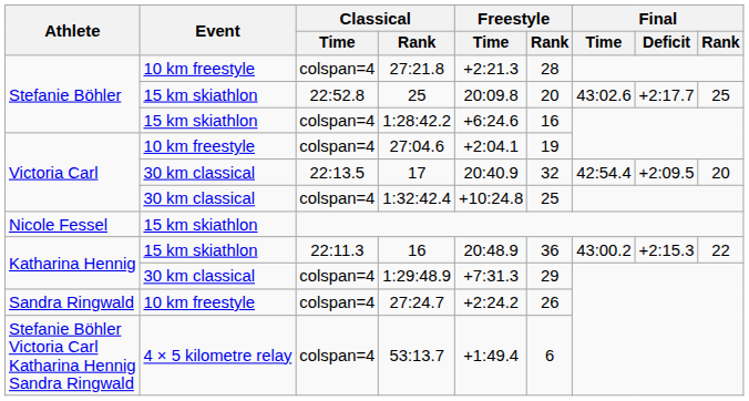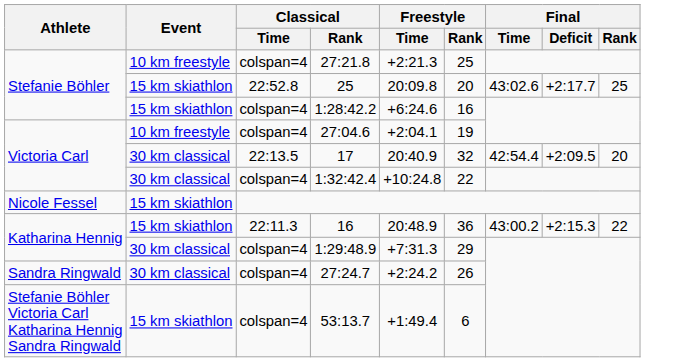27:21.8 | Freestyle / Rank: 28 -> 25
1:32:42.4 | Freestyle / Rank: 25 -> 22
27:24.7 | Event: 10 km freestyle -> 30 km classical
53:13.7 | Event: 4 × 5 kilometre relay -> 15 km skiathlon
